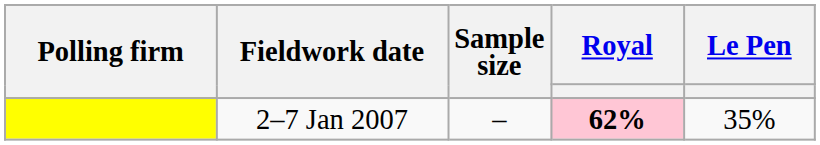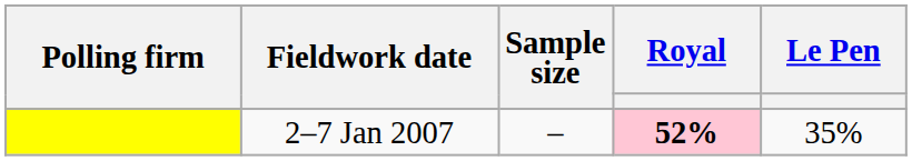2–7 Jan 2007 | Royal: 62% -> 52%
